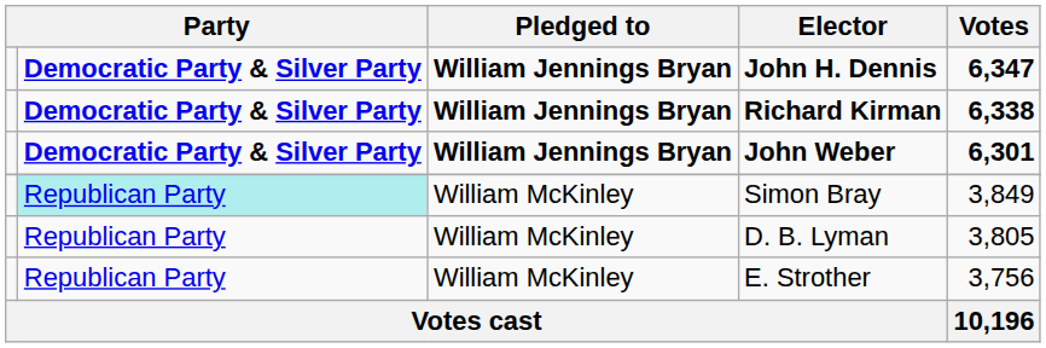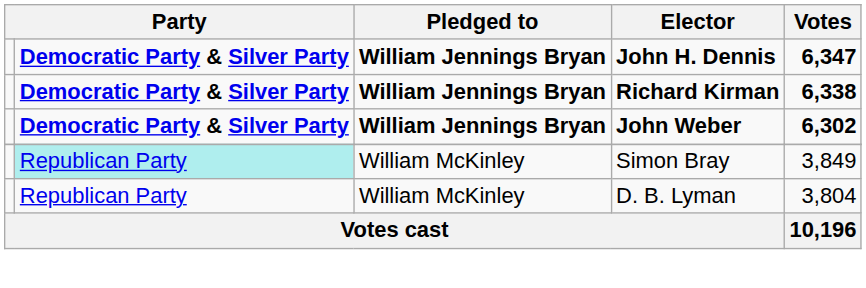John Weber | Votes: 6,301 -> 6,302
D. B. Lyman | Votes: 3,805 -> 3,804
- row: Republican Party | William McKinley | E. Strother | 3,756
